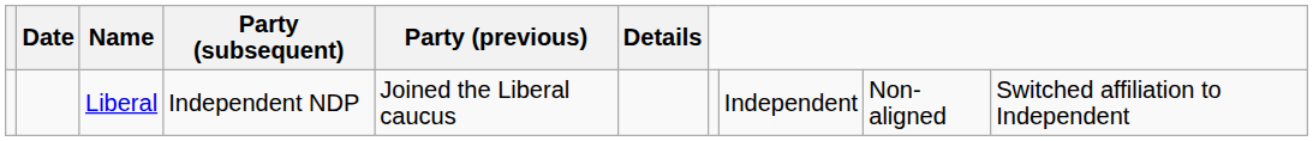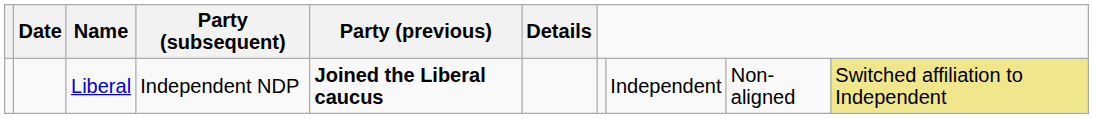Liberal | Party (previous): normal -> bold
Liberal | column 10: no background -> khaki background
